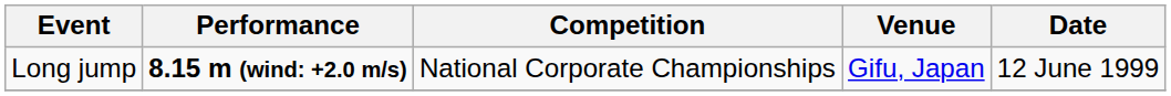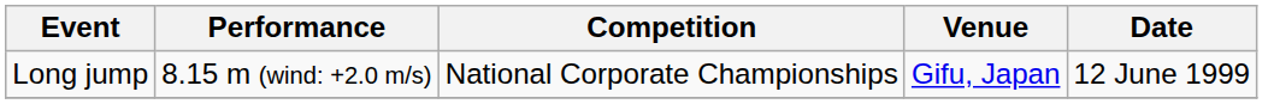Long jump | Performance: bold -> normal
